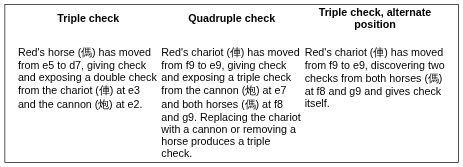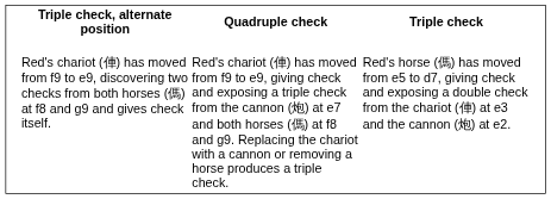columns swapped: Triple check <-> Triple check, alternate position
